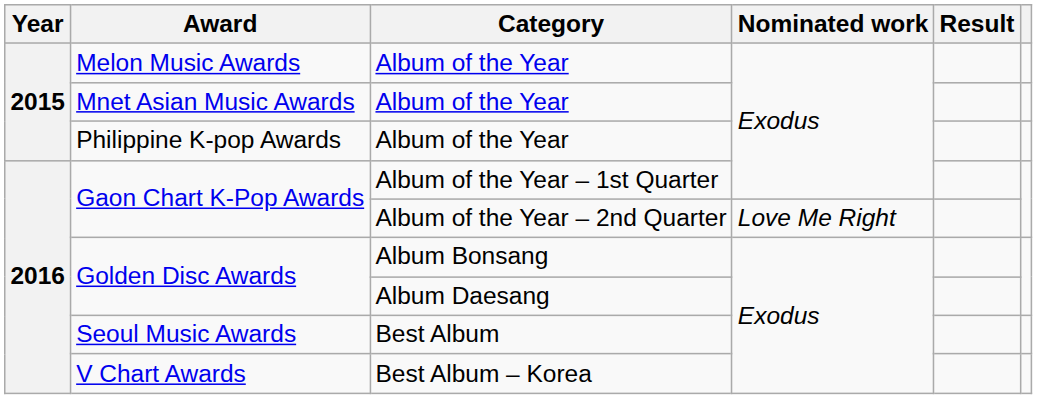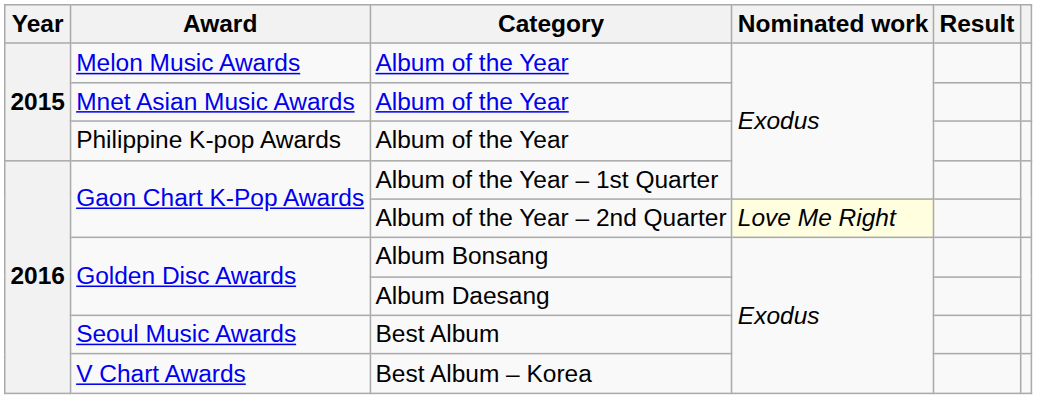Gaon Chart K-Pop Awards / Album of the Year – 2nd Quarter | Nominated work: no background -> lightyellow background
